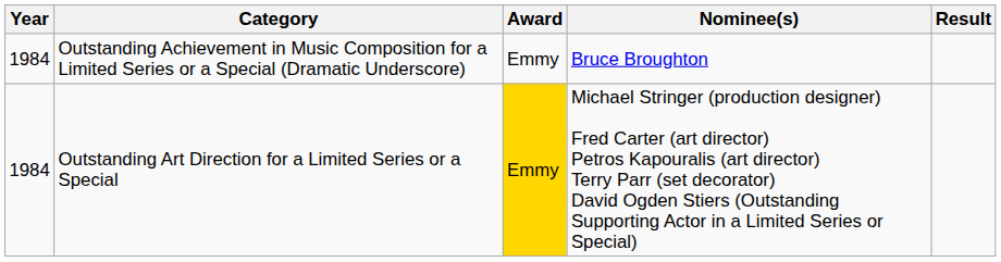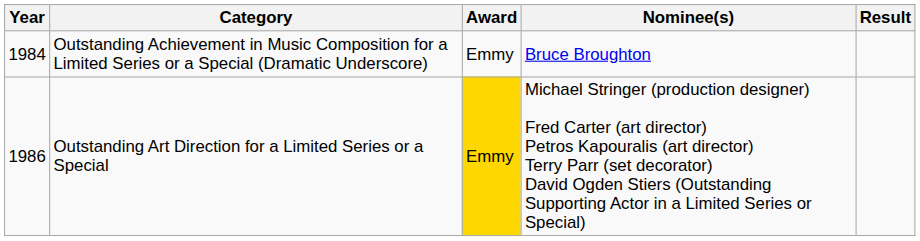Outstanding Art Direction for a Limited Series or a Special | Year: 1984 -> 1986
